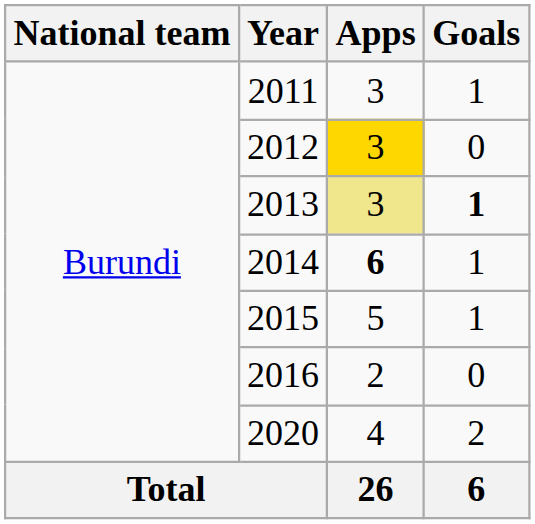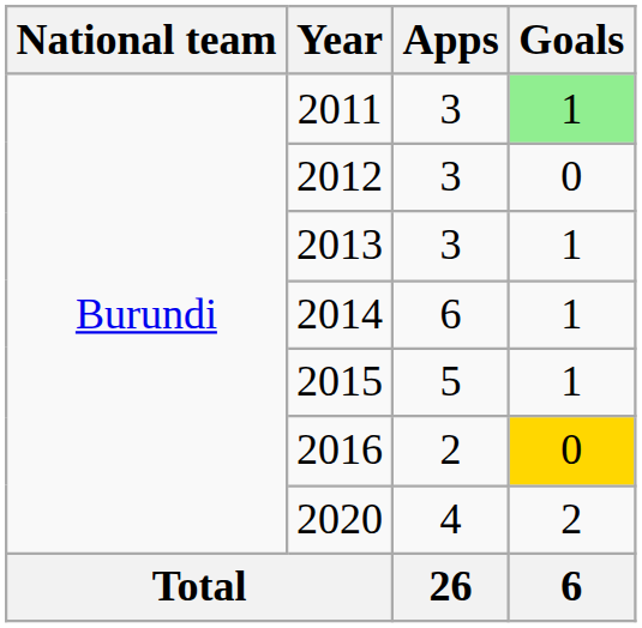2011 | Goals: no background -> lightgreen background
2012 | Apps: gold background -> no background
2013 | Apps: khaki background -> no background
2013 | Goals: bold -> normal
2014 | Apps: bold -> normal
2016 | Goals: no background -> gold background
